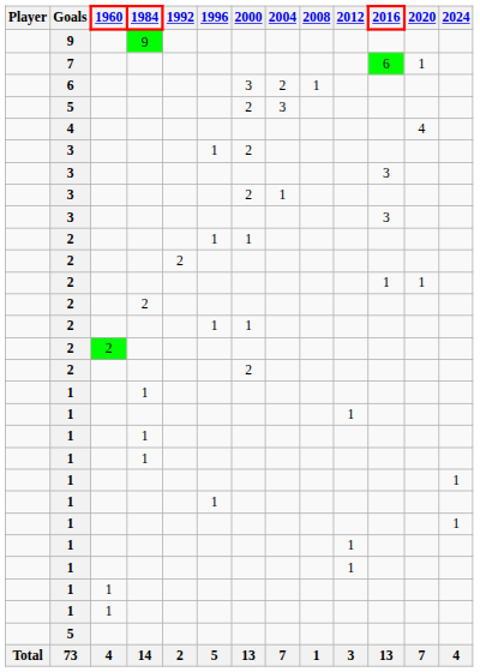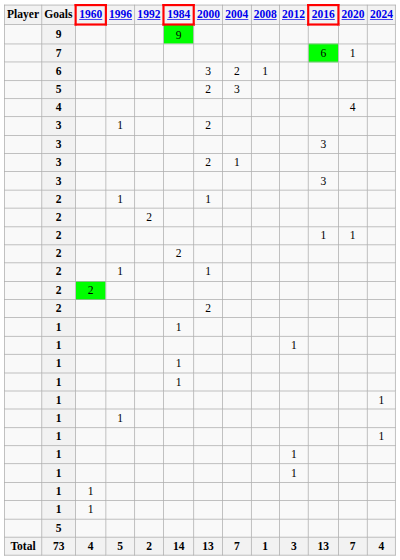columns swapped: 1984 <-> 1996
